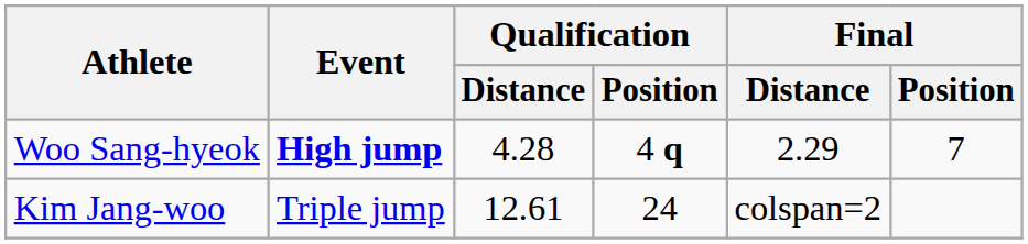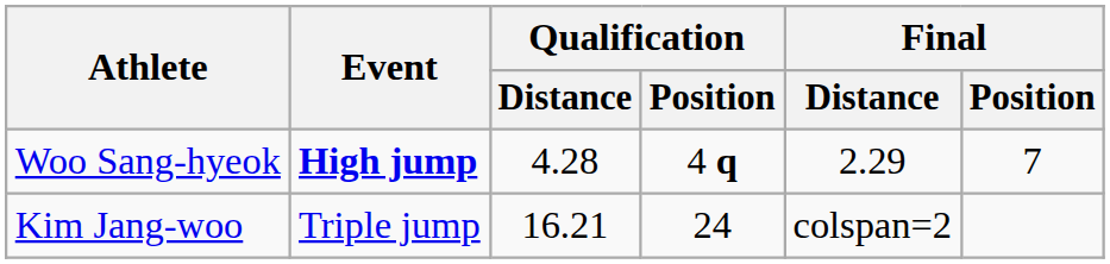Kim Jang-woo | Qualification / Distance: 12.61 -> 16.21
